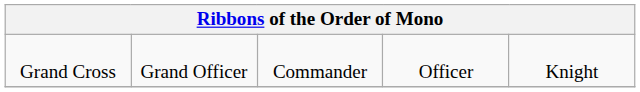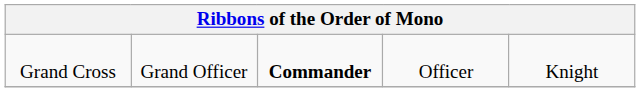Grand Cross | column 3: normal -> bold
